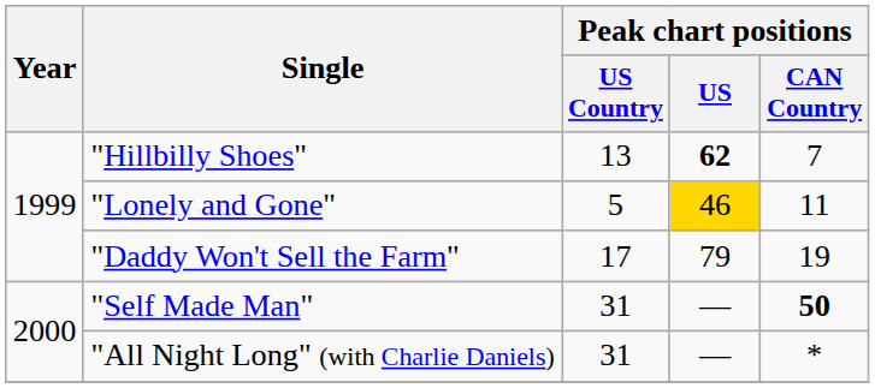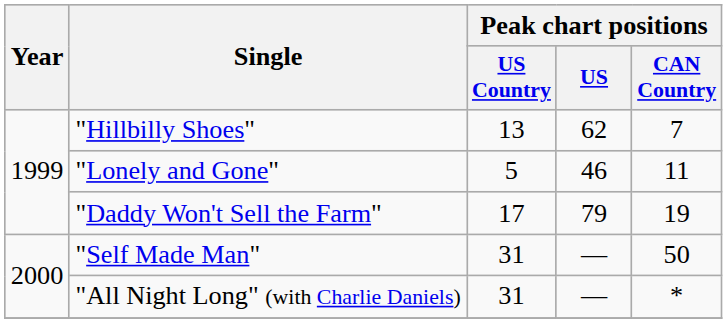"Hillbilly Shoes" | Peak chart positions / US: bold -> normal
"Lonely and Gone" | Peak chart positions / US: gold background -> no background
"Self Made Man" | Peak chart positions / CAN Country: bold -> normal
